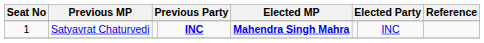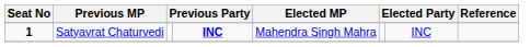Satyavrat Chaturvedi | Seat No: normal -> bold
Satyavrat Chaturvedi | Elected MP: bold -> normal
